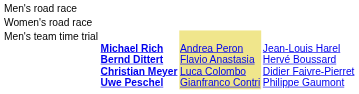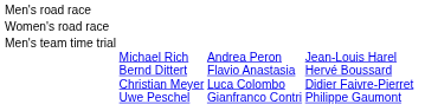Men's team time trial | column 2: bold -> normal
Men's team time trial | column 3: khaki background -> no background
